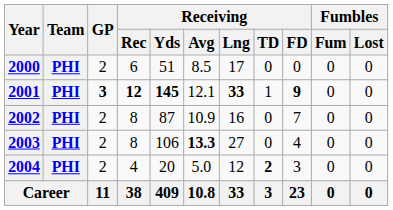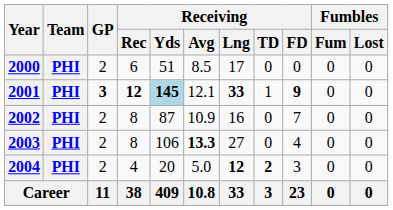2001 | Receiving / Yds: no background -> lightblue background
2004 | Receiving / Lng: normal -> bold
